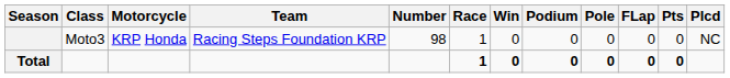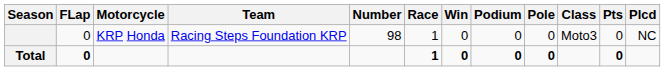columns swapped: Class <-> FLap
